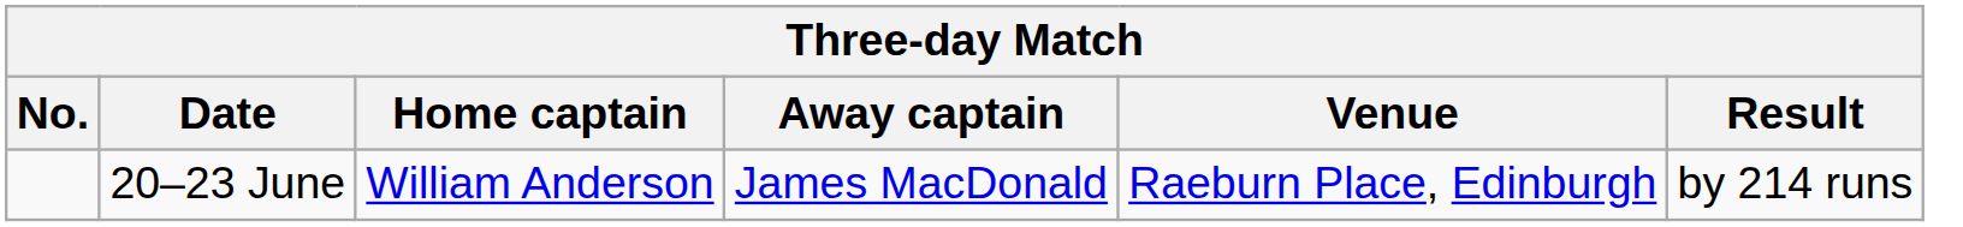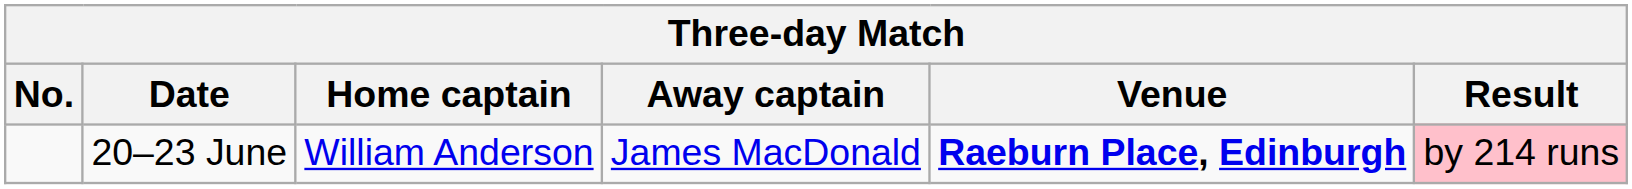20–23 June | Venue: normal -> bold
20–23 June | Result: no background -> pink background
